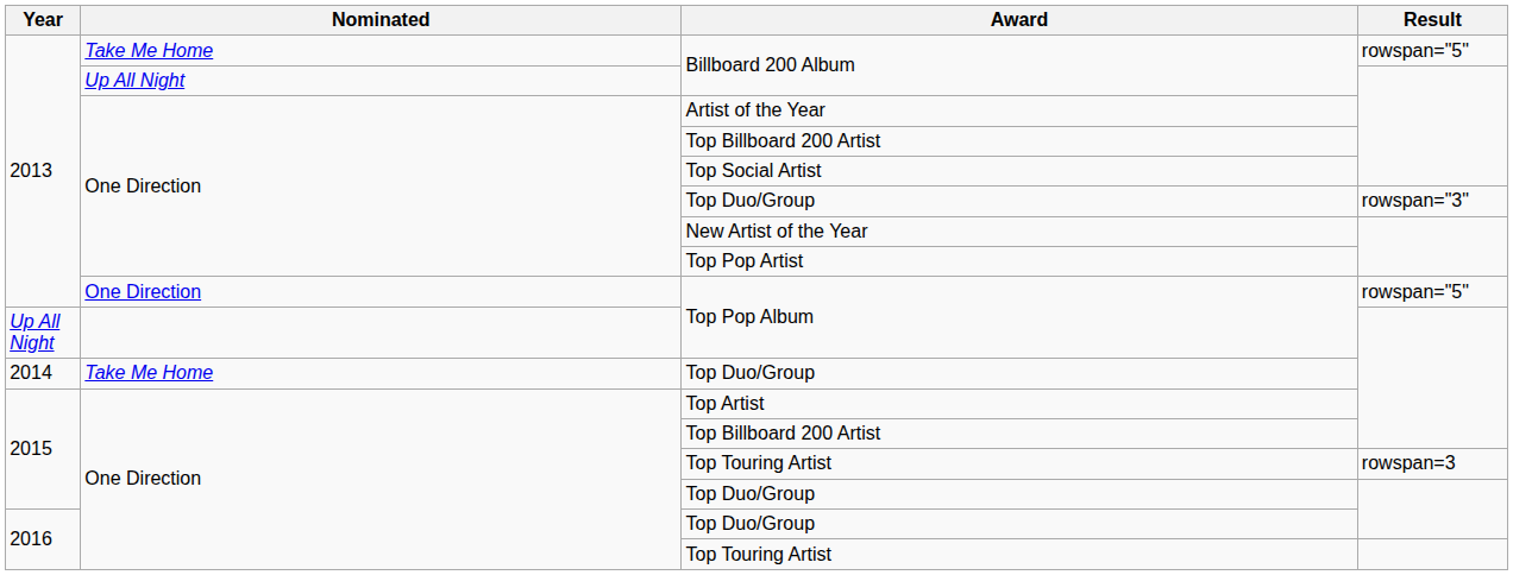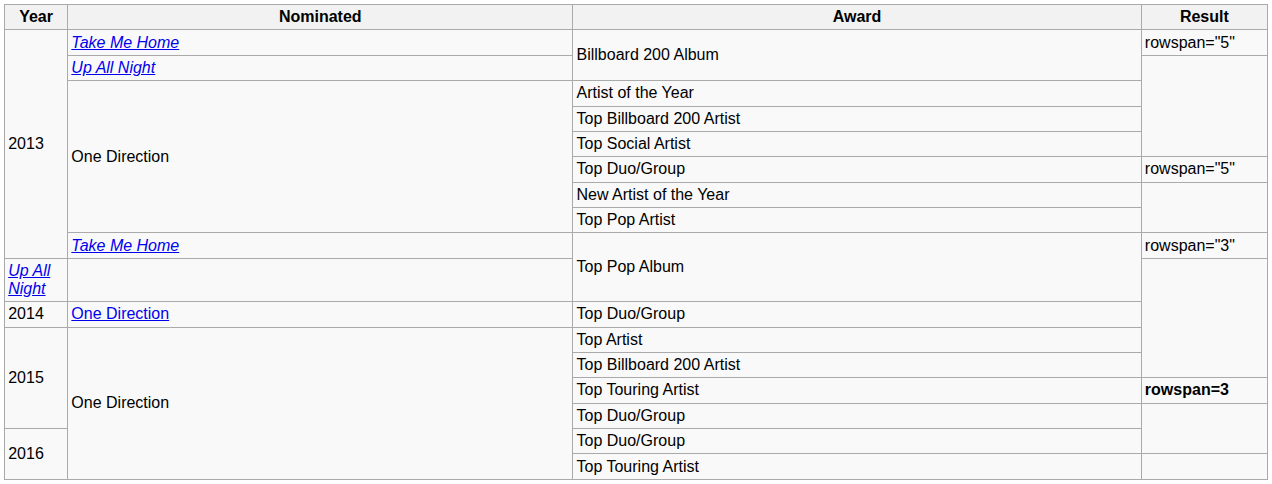2013 / Top Duo/Group | Result: rowspan="3" -> rowspan="5"
2013 / Top Pop Album | Nominated: One Direction -> Take Me Home
2013 / Top Pop Album | Result: rowspan="5" -> rowspan="3"
2014 / Top Duo/Group | Nominated: Take Me Home -> One Direction
2015 / Top Touring Artist | Result: normal -> bold
